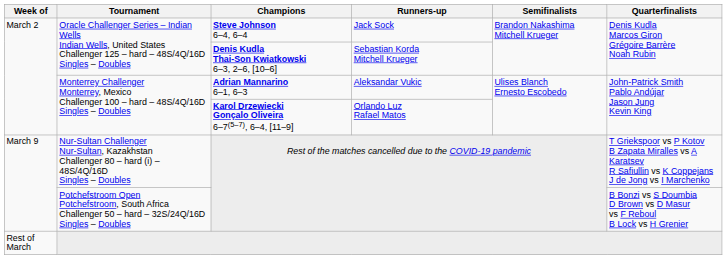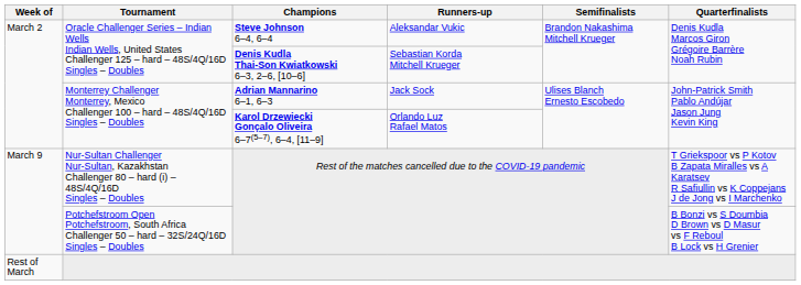Steve Johnson 6–4, 6–4 | Runners-up: Jack Sock -> Aleksandar Vukic
Adrian Mannarino 6–1, 6–3 | Runners-up: Aleksandar Vukic -> Jack Sock
